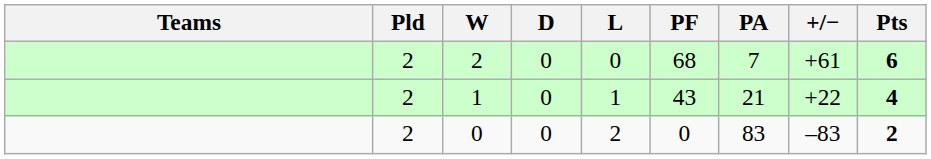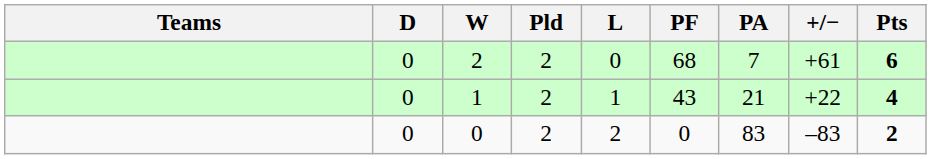columns swapped: Pld <-> D
